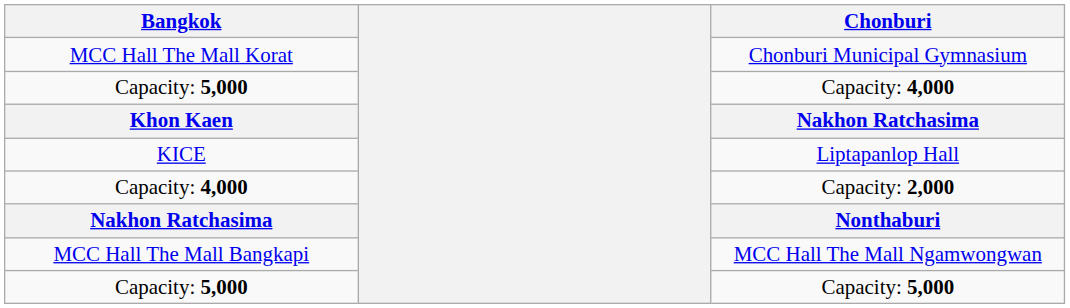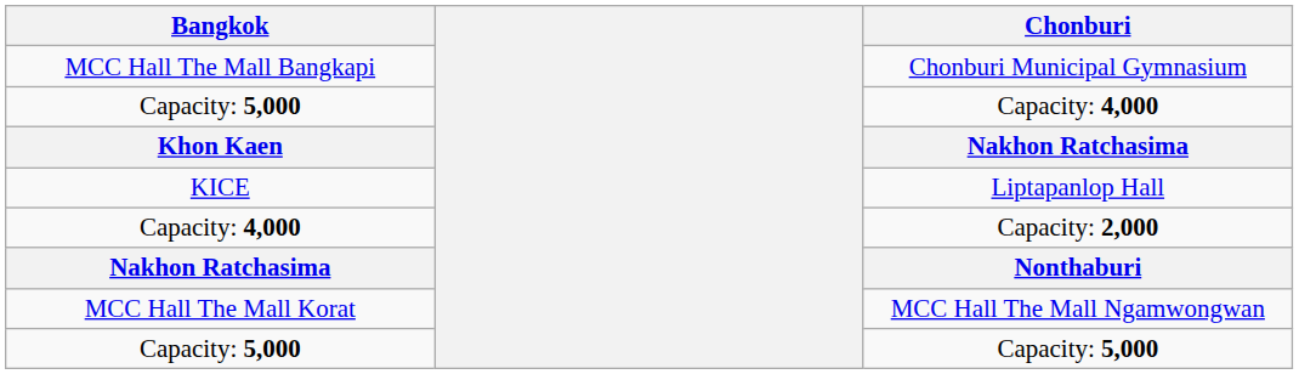Chonburi Municipal Gymnasium | Bangkok: MCC Hall The Mall Korat -> MCC Hall The Mall Bangkapi
MCC Hall The Mall Ngamwongwan | Bangkok: MCC Hall The Mall Bangkapi -> MCC Hall The Mall Korat
